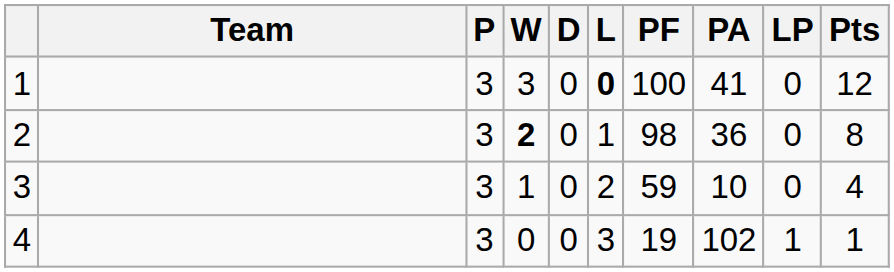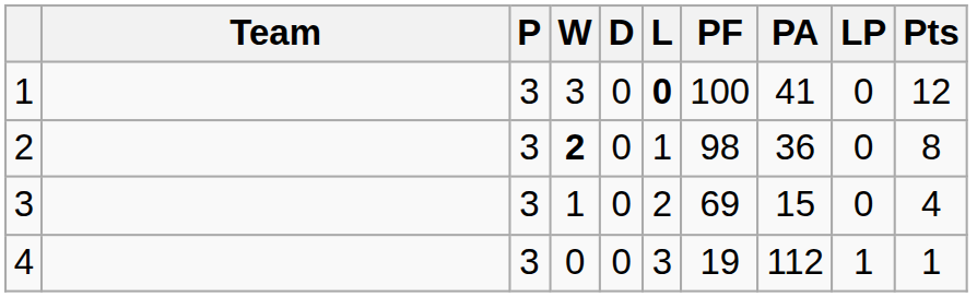row 4 | PF: 59 -> 69
row 4 | PA: 10 -> 15
row 5 | PA: 102 -> 112
